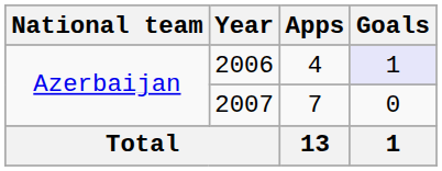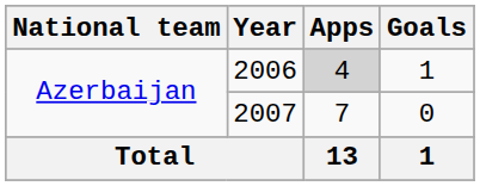2006 | Apps: no background -> lightgrey background
2006 | Goals: lavender background -> no background
